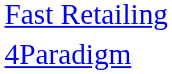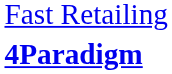row 2 | column 1: normal -> bold
